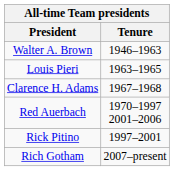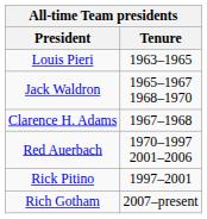- row: Walter A. Brown | 1946–1963
+ row: Jack Waldron | 1965–1967 1968–1970
